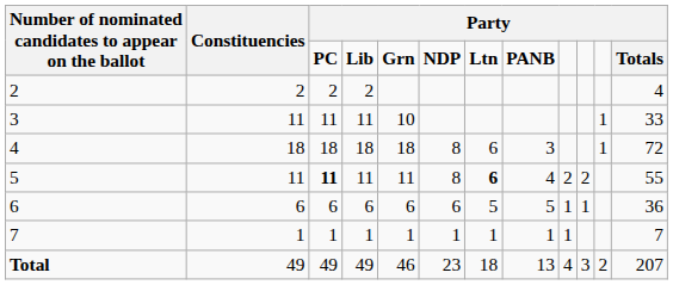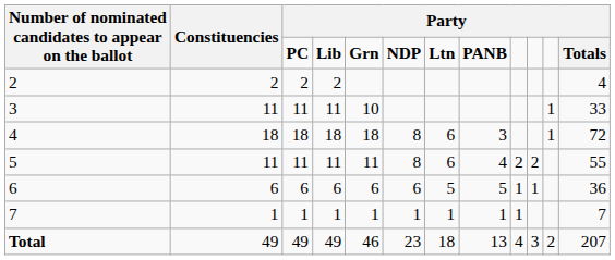row 6 | column 3: bold -> normal
row 6 | column 7: bold -> normal
